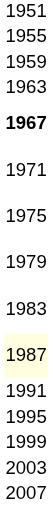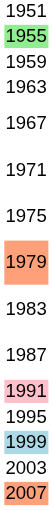1955 | column 1: no background -> lightgreen background
1967 | column 1: bold -> normal
1979 | column 1: no background -> lightsalmon background
1987 | column 1: lightyellow background -> no background
1991 | column 1: no background -> pink background
1999 | column 1: no background -> lightblue background
2007 | column 1: no background -> lightsalmon background
